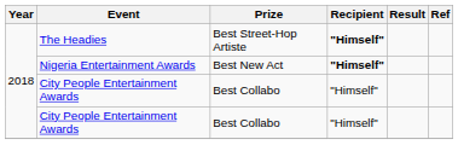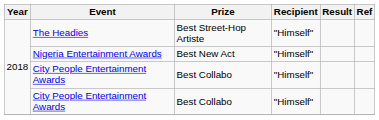The Headies | Recipient: bold -> normal
Nigeria Entertainment Awards | Recipient: bold -> normal
